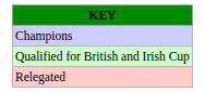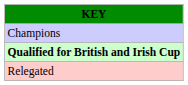row 3 | column 1: normal -> bold
